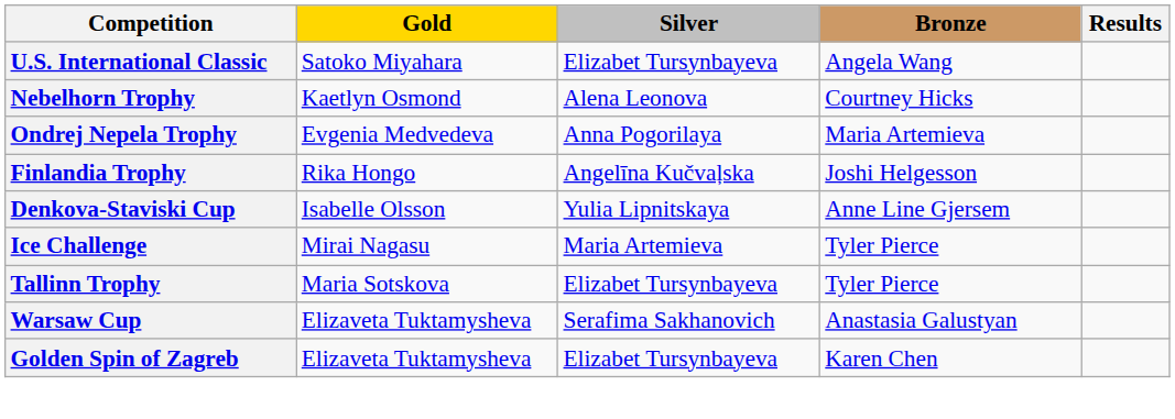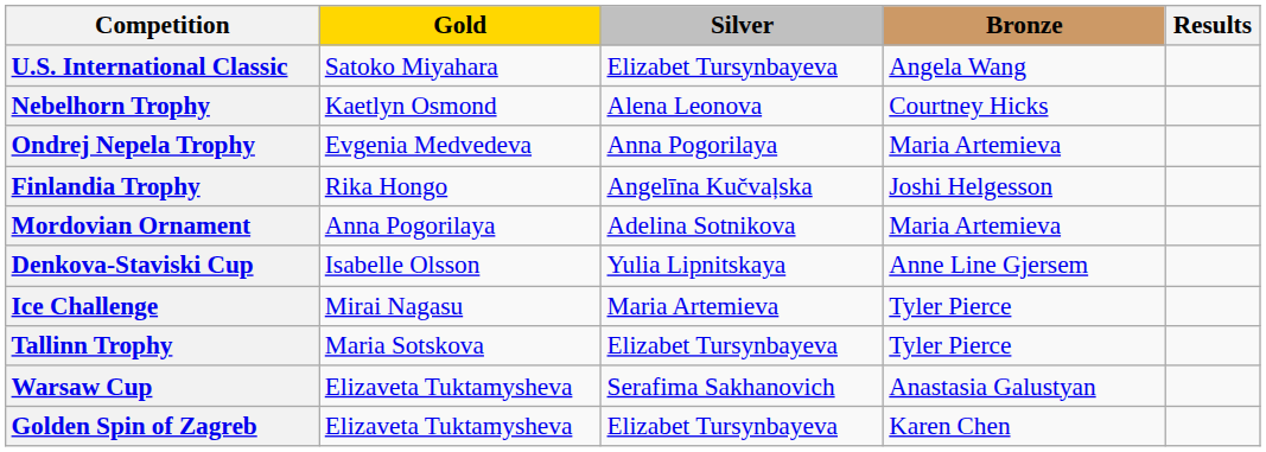+ row: Mordovian Ornament | Anna Pogorilaya | Adelina Sotnikova | Maria Artemieva
